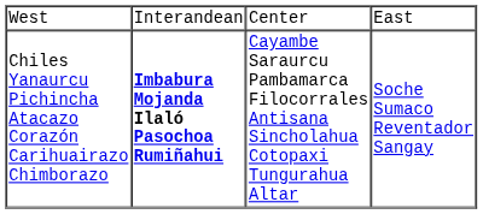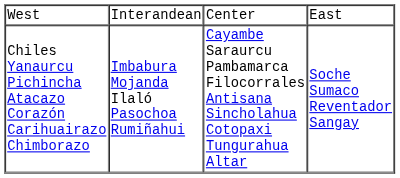row 2 | column 2: bold -> normal
